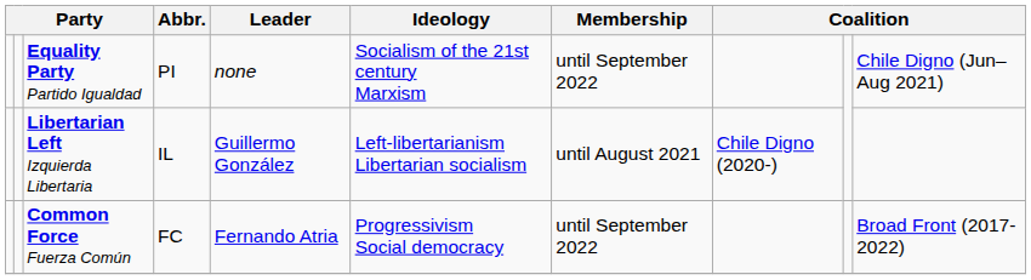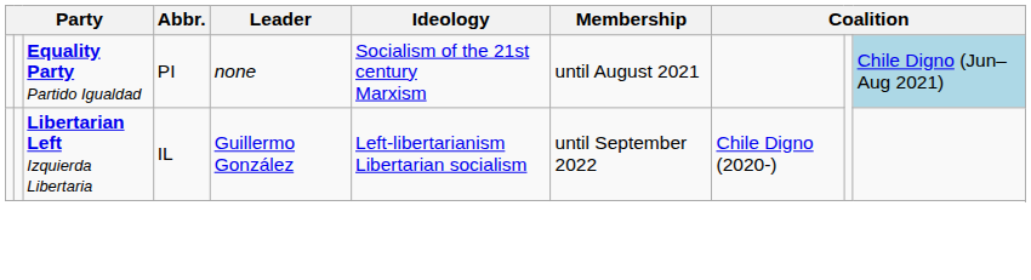Equality Party Partido Igualdad | Membership: until September 2022 -> until August 2021
Equality Party Partido Igualdad | column 10: no background -> lightblue background
Libertarian Left Izquierda Libertaria | Membership: until August 2021 -> until September 2022
- row: Common Force Fuerza Común | FC | Fernando Atria | Progressivism Social democracy | until September 2022 | Broad Front (2017-2022)
